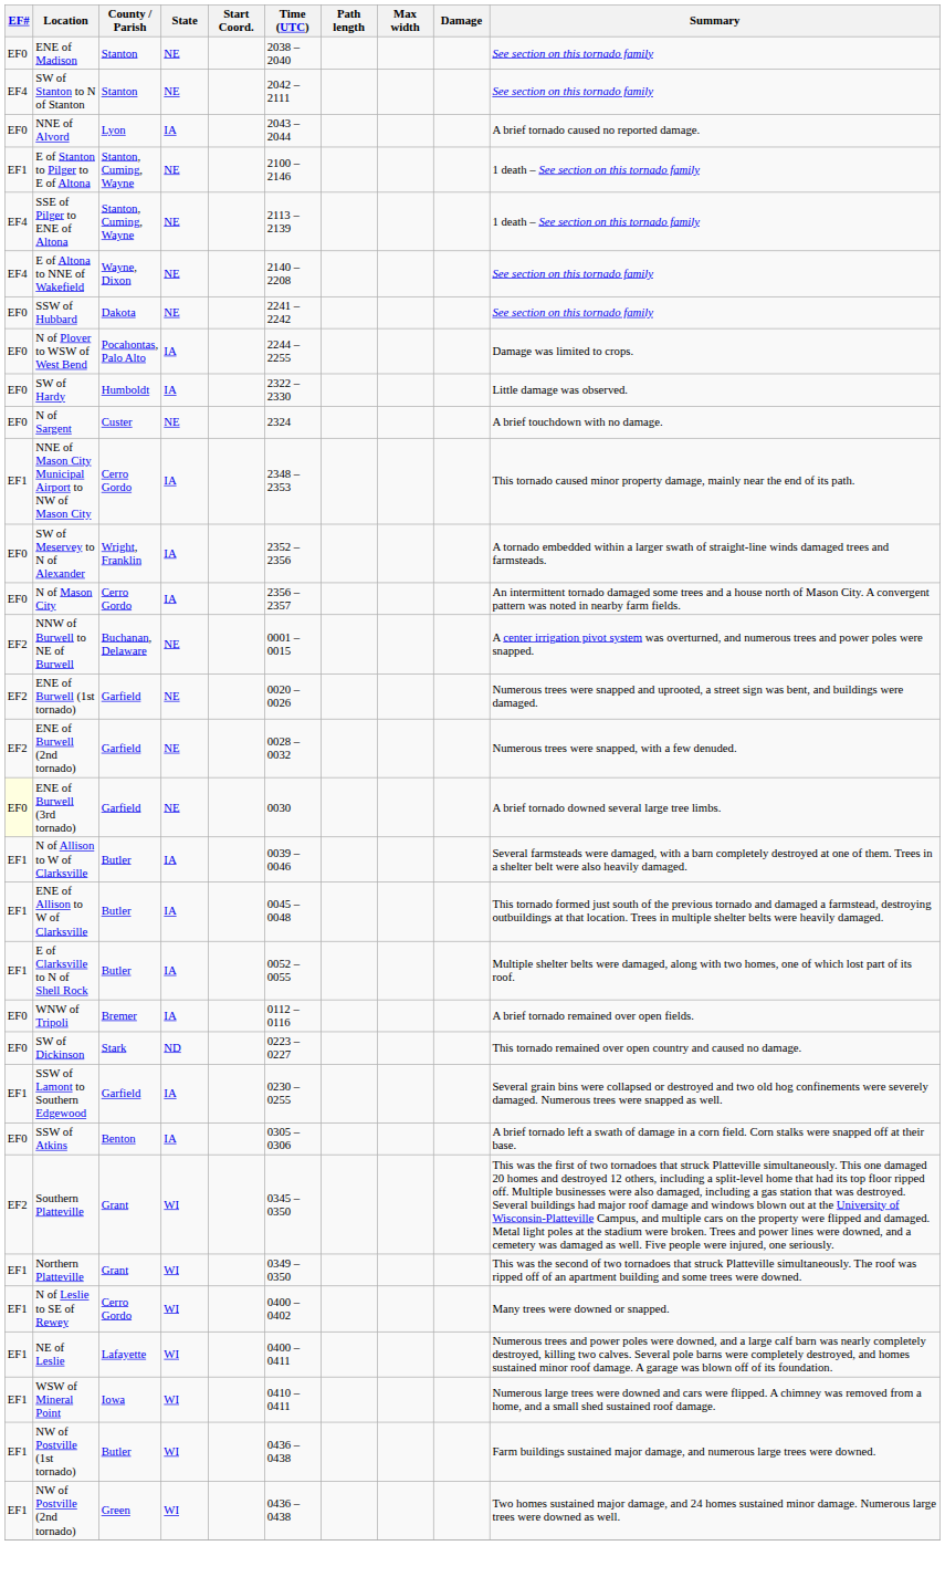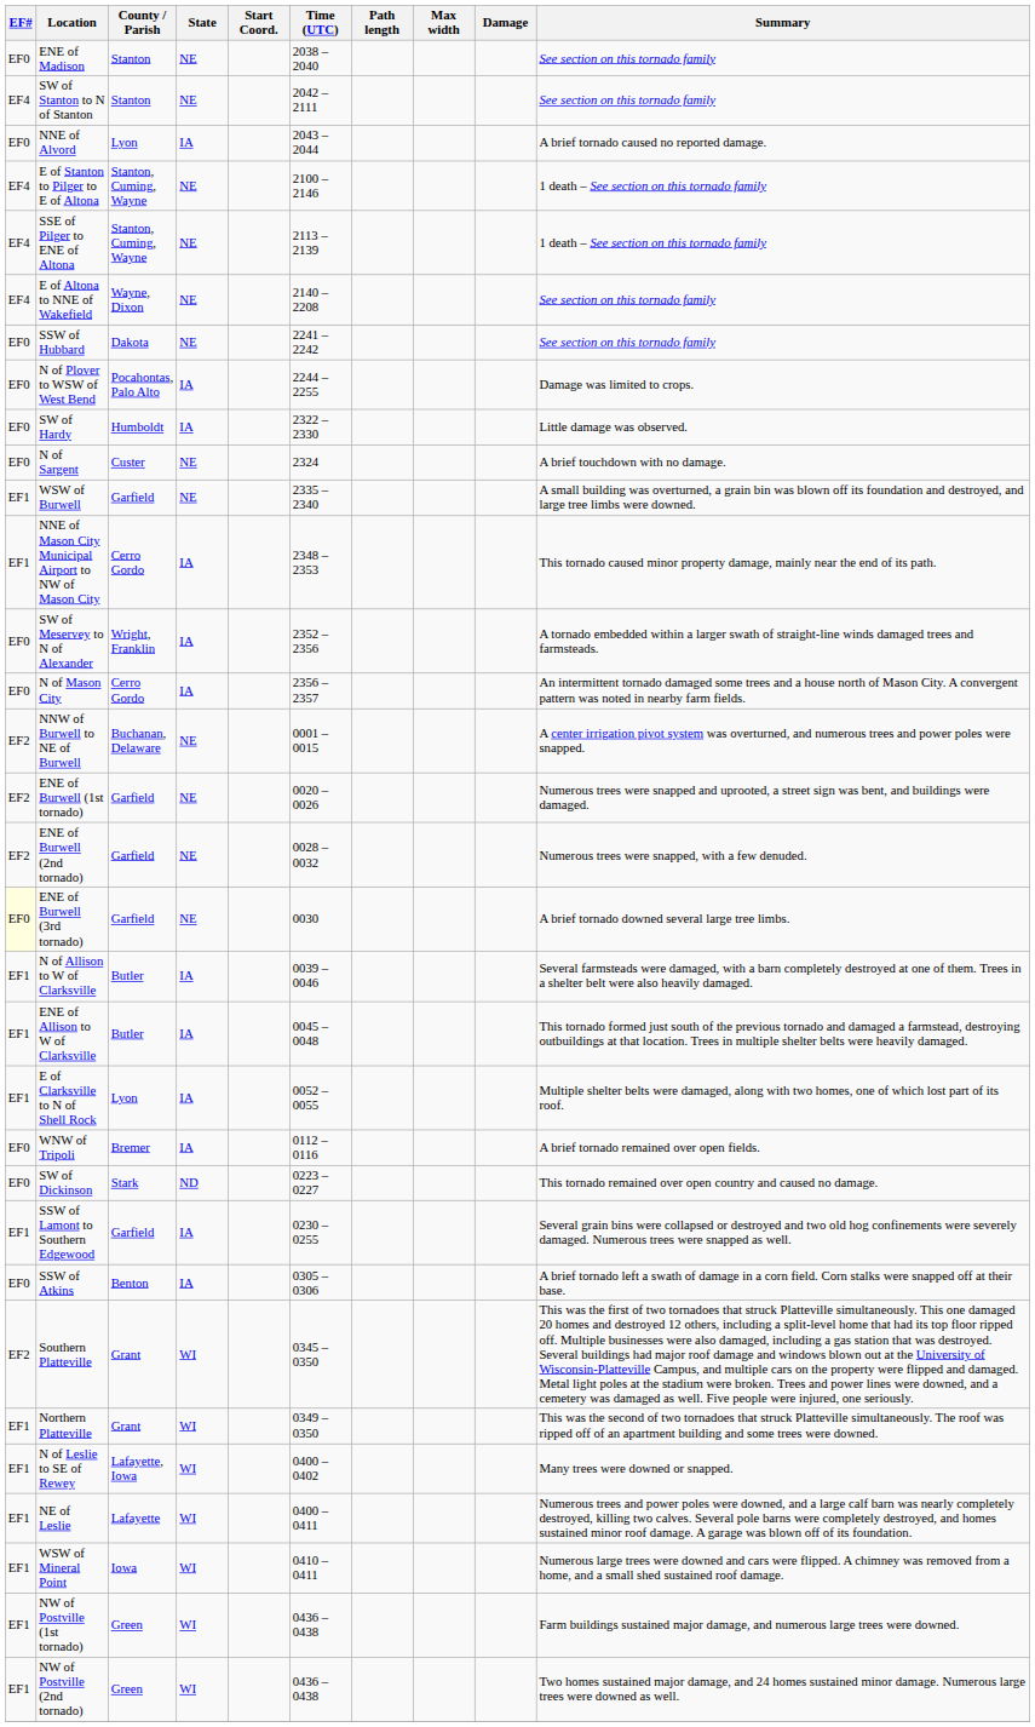E of Stanton to Pilger to E of Altona | EF#: EF1 -> EF4
+ row: EF1 | WSW of Burwell | Garfield | NE | 2335 – 2340 | A small building was overturned, a grain bin was blown off its foundation and destroyed, and large tree limbs were downed.
E of Clarksville to N of Shell Rock | County / Parish: Butler -> Lyon
N of Leslie to SE of Rewey | County / Parish: Cerro Gordo -> Lafayette, Iowa
NW of Postville (1st tornado) | County / Parish: Butler -> Green
